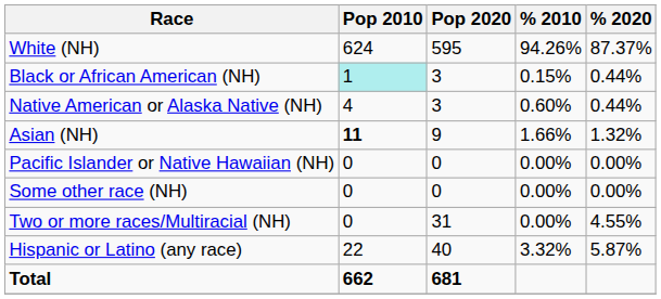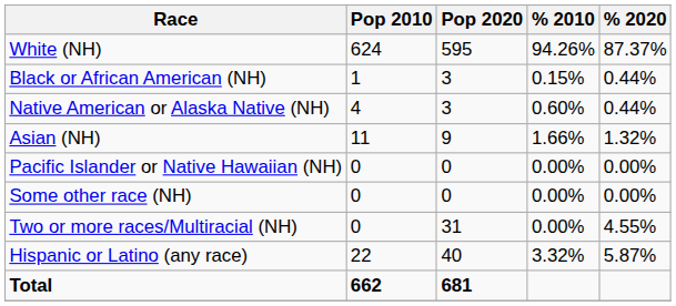Black or African American (NH) | Pop 2010: paleturquoise background -> no background
Asian (NH) | Pop 2010: bold -> normal
